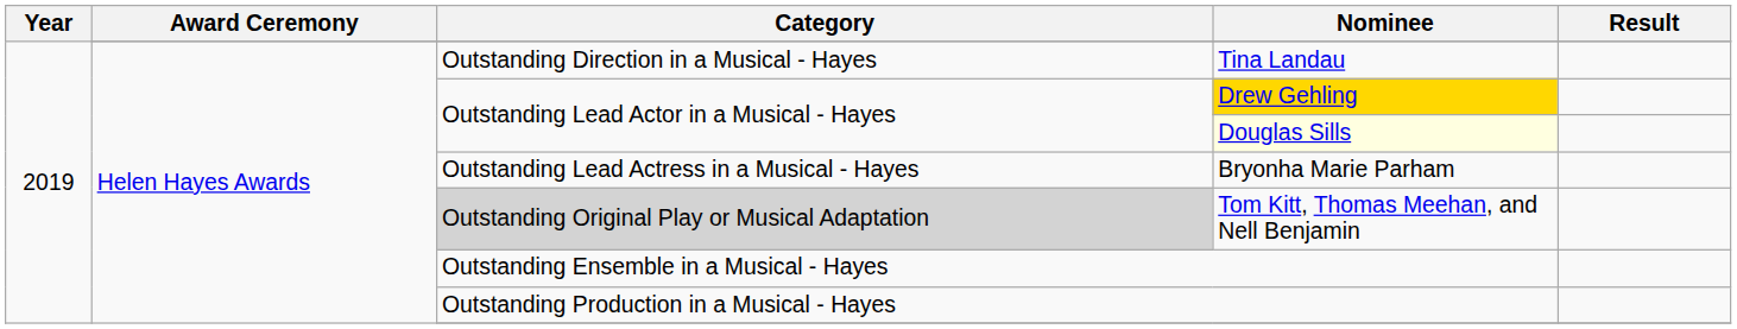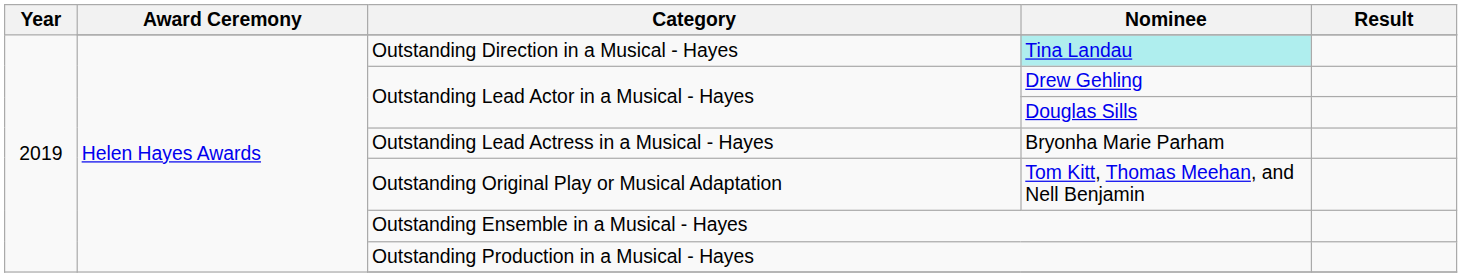Tina Landau | Nominee: no background -> paleturquoise background
Drew Gehling | Nominee: gold background -> no background
Douglas Sills | Nominee: lightyellow background -> no background
Tom Kitt, Thomas Meehan, and Nell Benjamin | Category: lightgrey background -> no background
